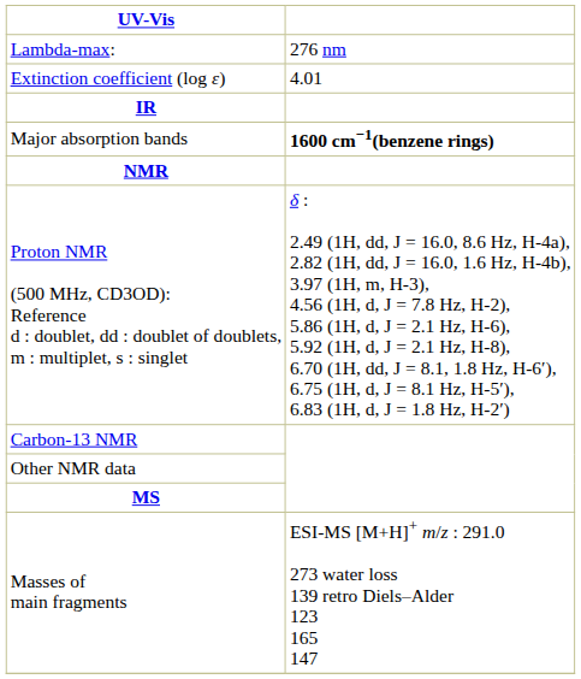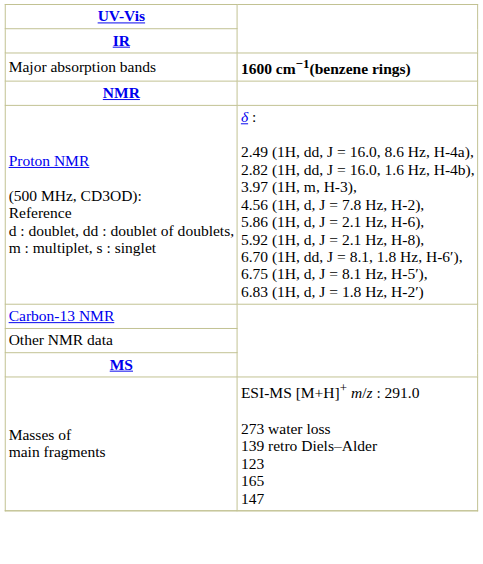- row: Lambda-max: | 276 nm
- row: Extinction coefficient (log ε) | 4.01
